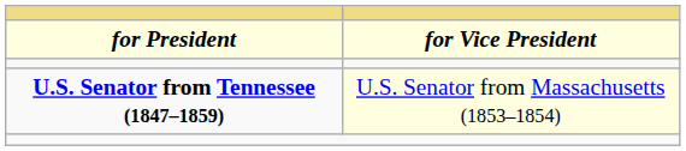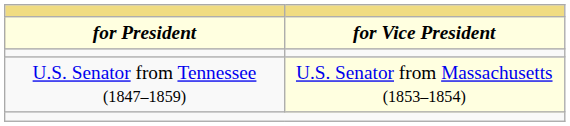row 4 | column 1: bold -> normal
